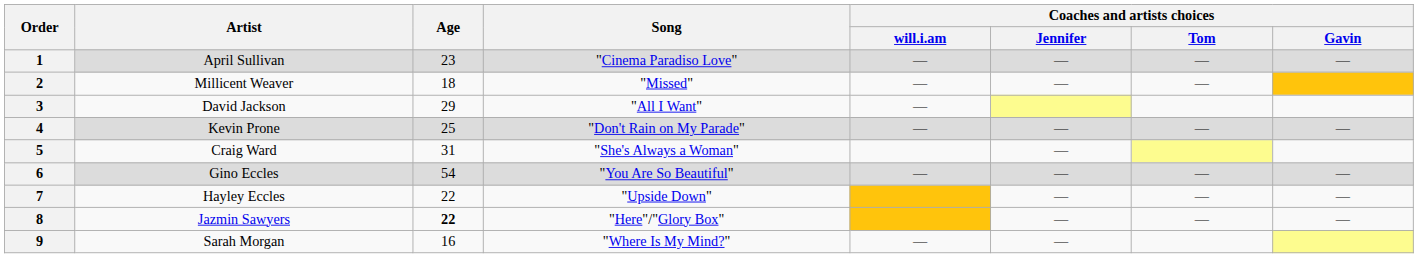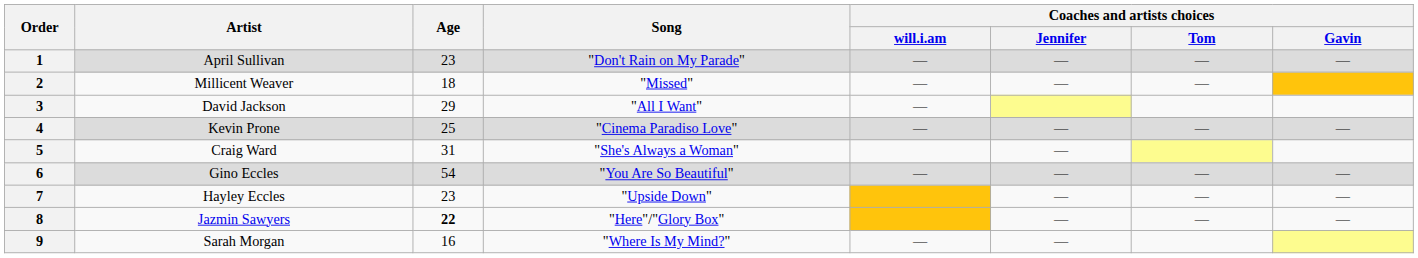1 | Song: "Cinema Paradiso Love" -> "Don't Rain on My Parade"
4 | Song: "Don't Rain on My Parade" -> "Cinema Paradiso Love"
7 | Age: 22 -> 23
